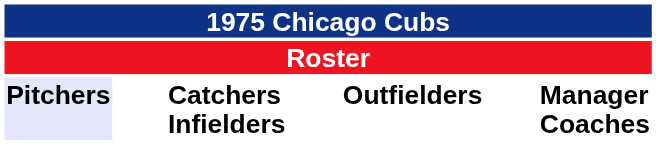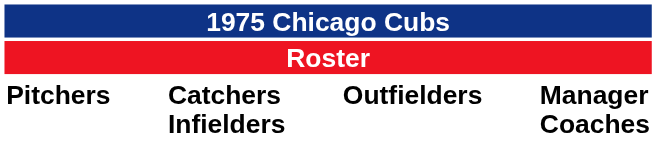Pitchers | column 1: lavender background -> no background
